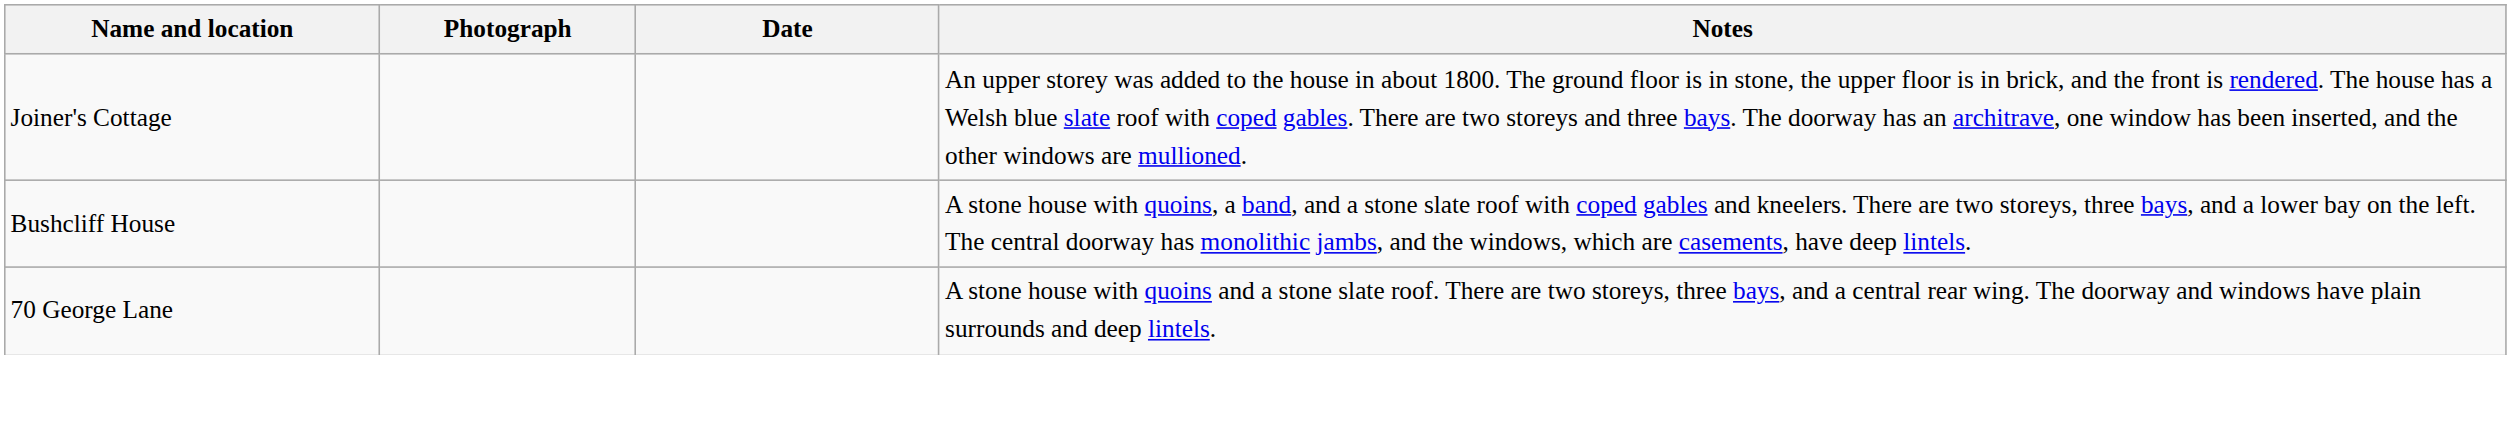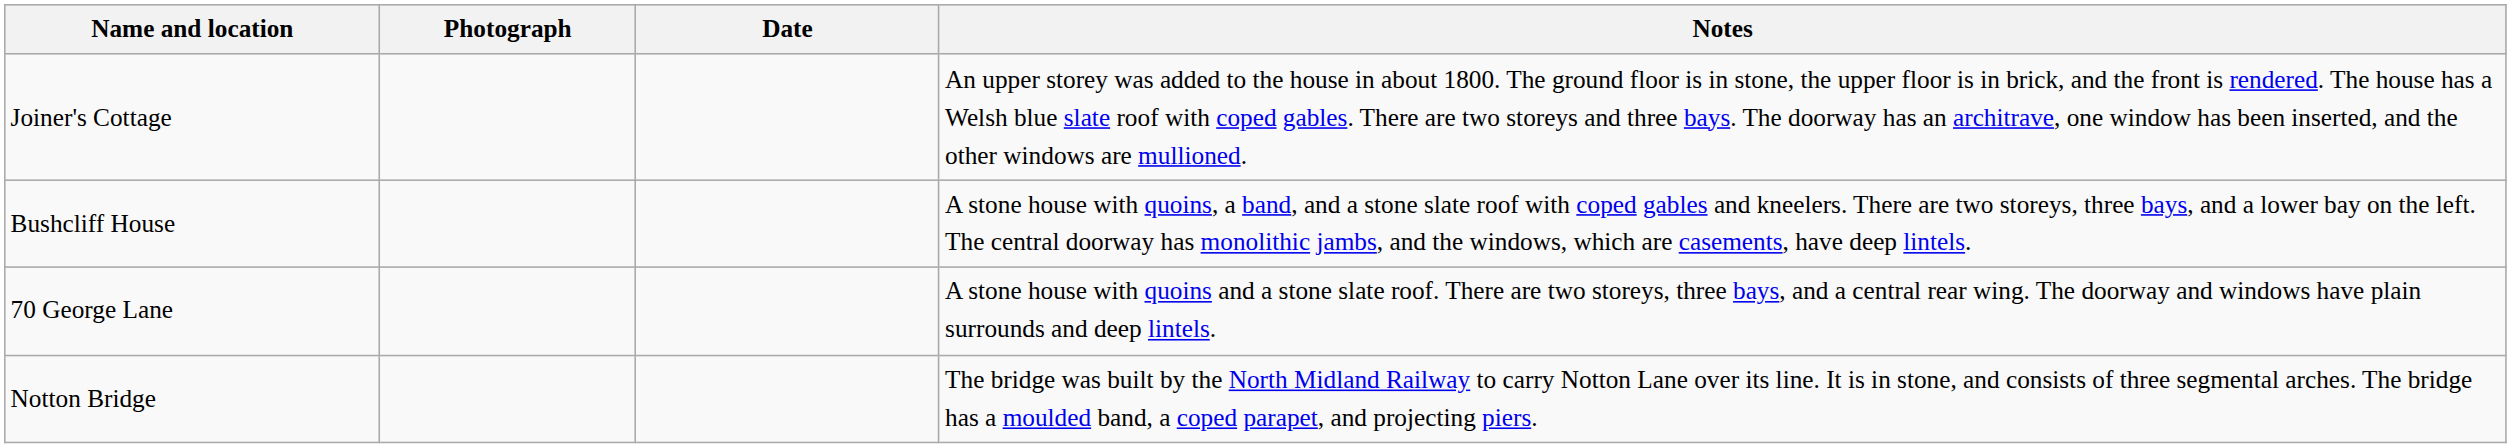+ row: Notton Bridge | The bridge was built by the North Midland Railway to carry Notton Lane over its line. It is in stone, and consists of three segmental arches. The bridge has a moulded band, a coped parapet, and projecting piers.
